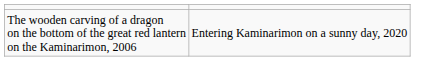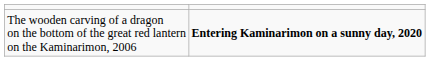row 2 | column 2: normal -> bold
